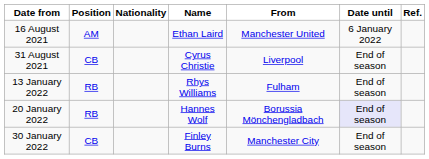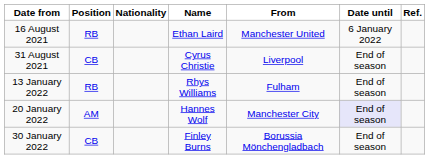16 August 2021 | Position: AM -> RB
20 January 2022 | Position: RB -> AM
20 January 2022 | From: Borussia Mönchengladbach -> Manchester City
30 January 2022 | From: Manchester City -> Borussia Mönchengladbach
